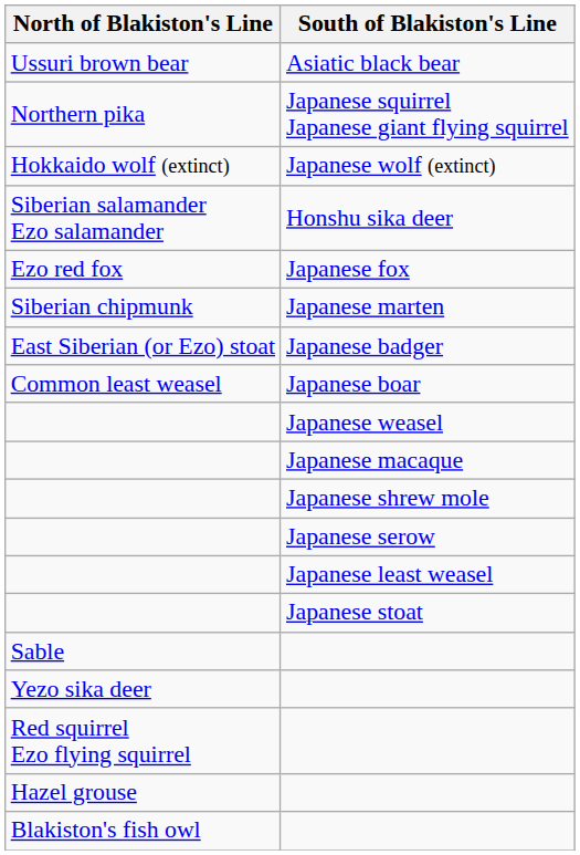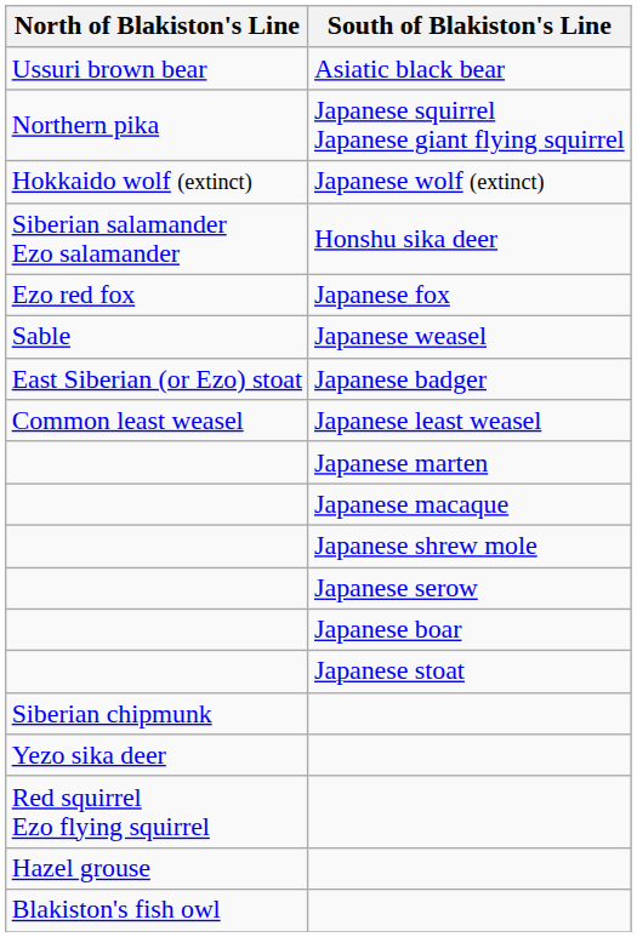row 7 | North of Blakiston's Line: Siberian chipmunk -> Sable
row 7 | South of Blakiston's Line: Japanese marten -> Japanese weasel
row 9 | South of Blakiston's Line: Japanese boar -> Japanese least weasel
row 10 | South of Blakiston's Line: Japanese weasel -> Japanese marten
row 14 | South of Blakiston's Line: Japanese least weasel -> Japanese boar
row 16 | North of Blakiston's Line: Sable -> Siberian chipmunk
